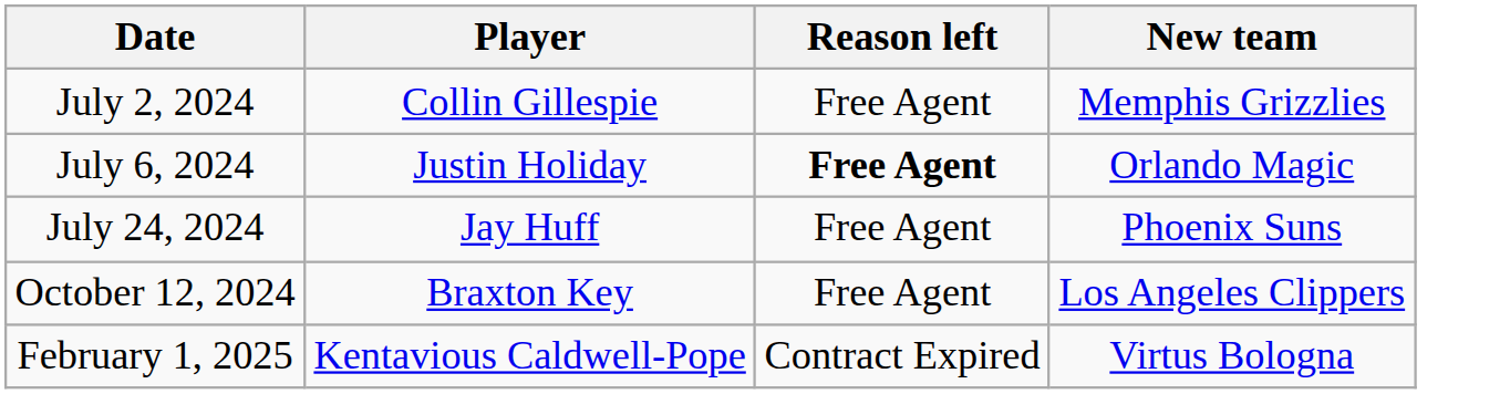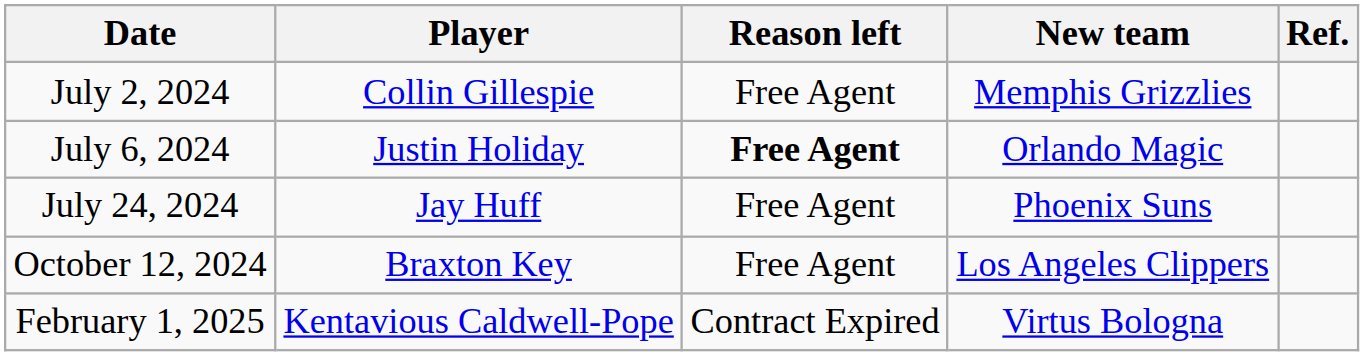+ column: Ref.
